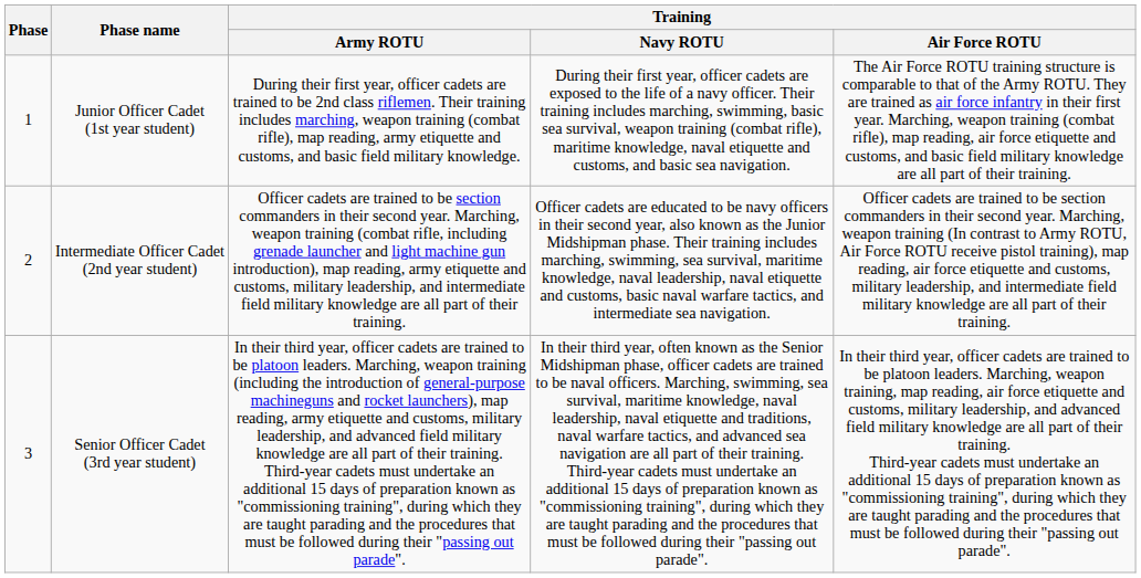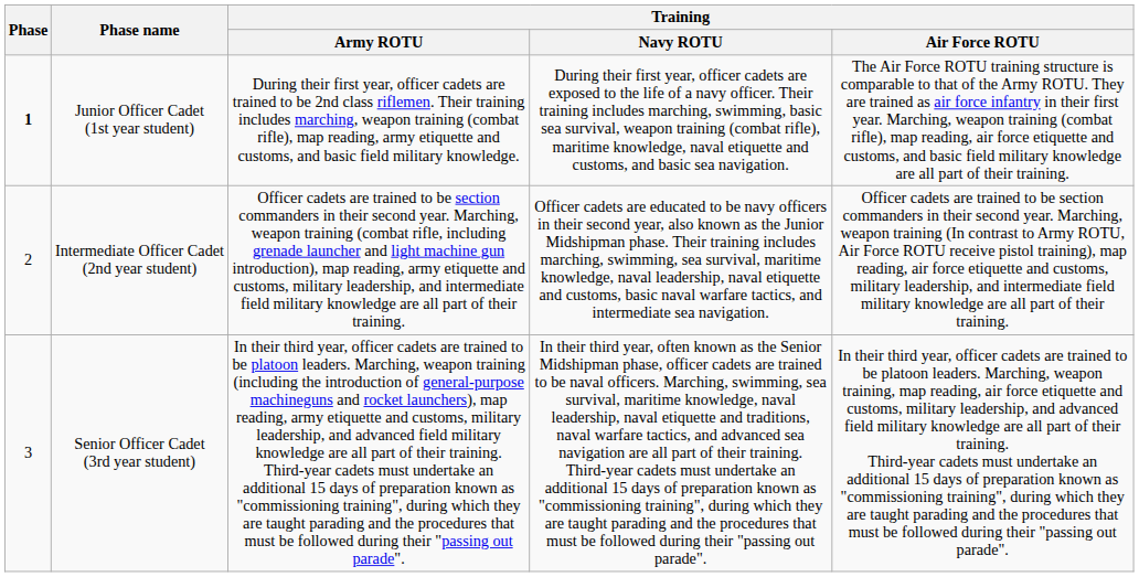Junior Officer Cadet (1st year student) | Phase: normal -> bold
